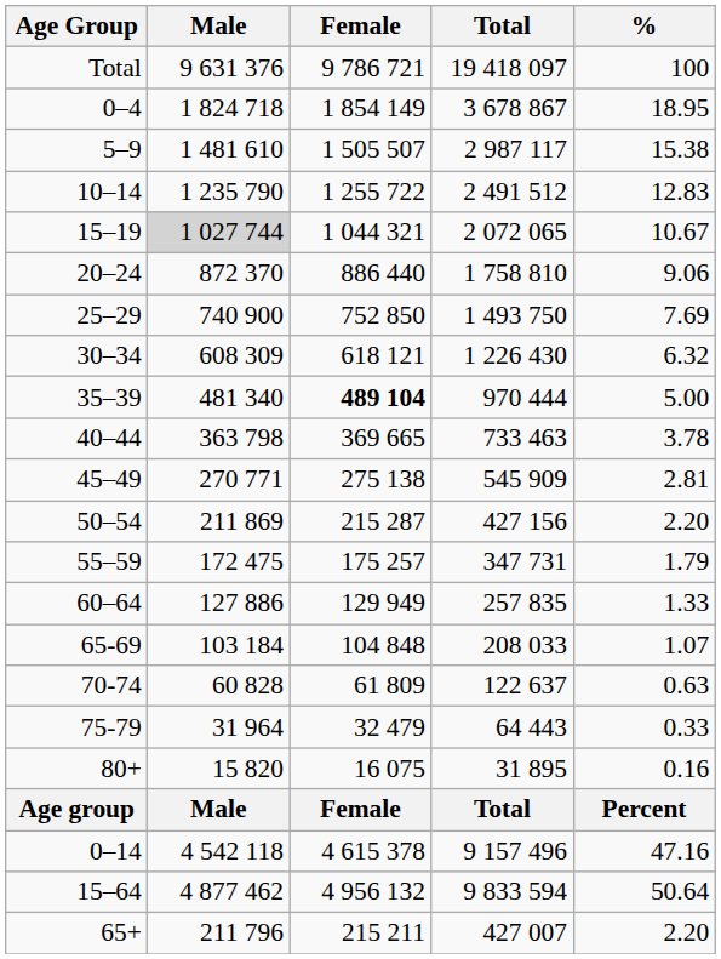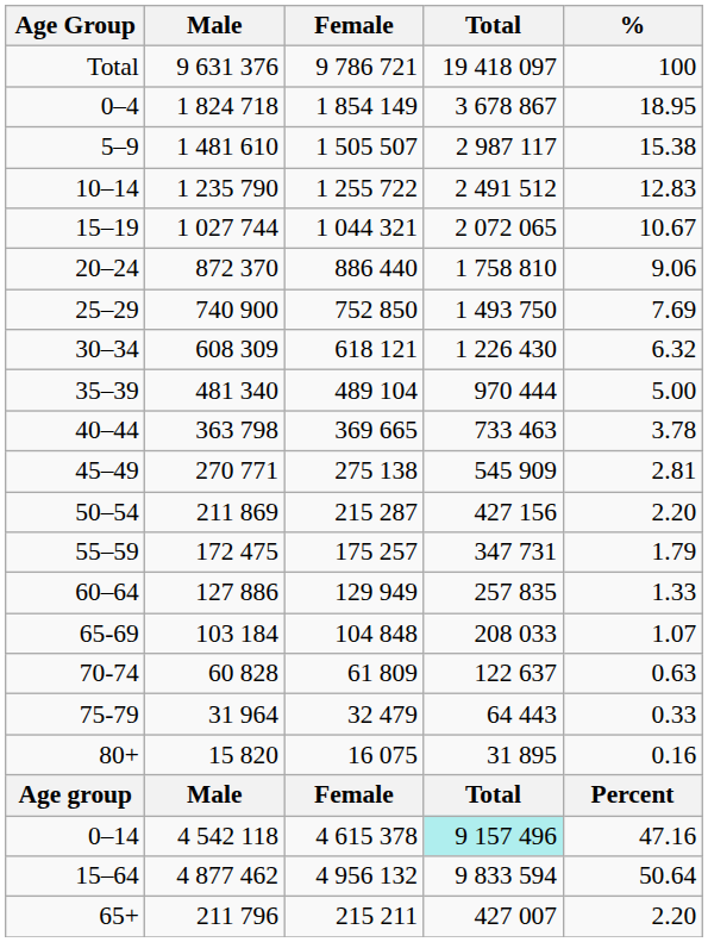15–19 | Male: lightgrey background -> no background
35–39 | Female: bold -> normal
0–14 | Total: no background -> paleturquoise background
